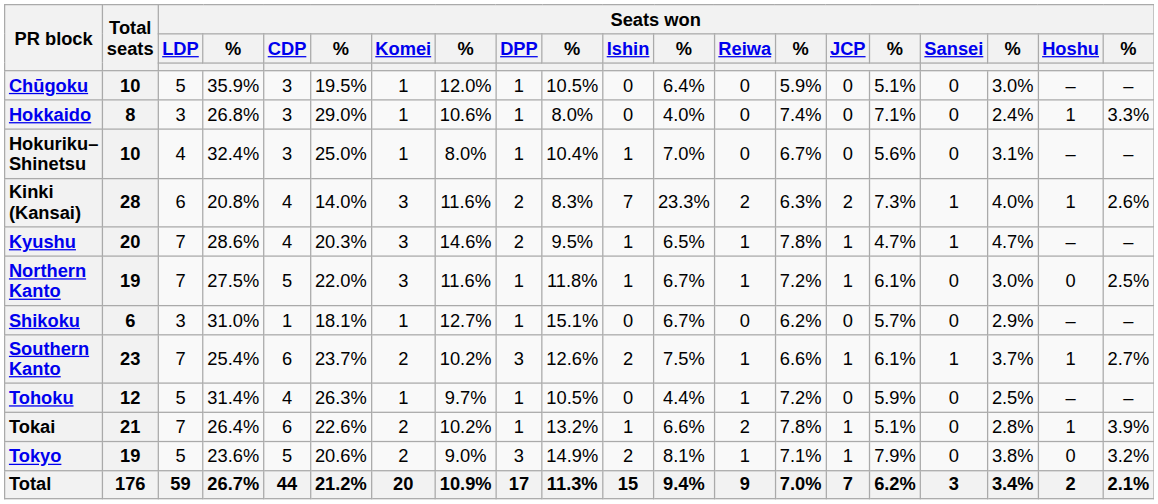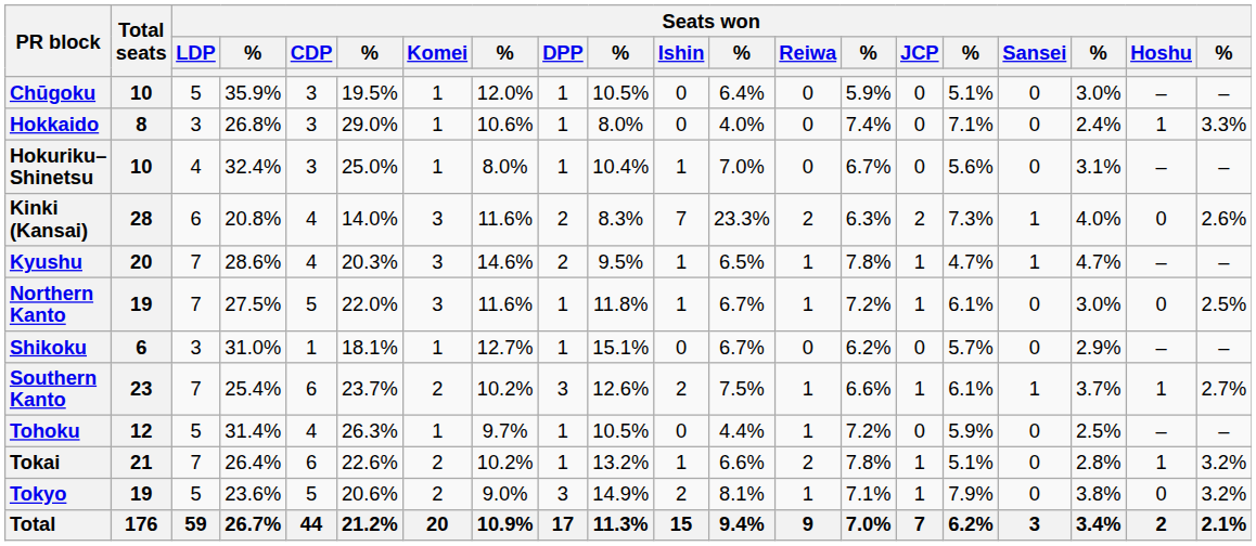Kinki (Kansai) | Seats won / Hoshu: 1 -> 0
Tokai | column 20: 3.9% -> 3.2%
